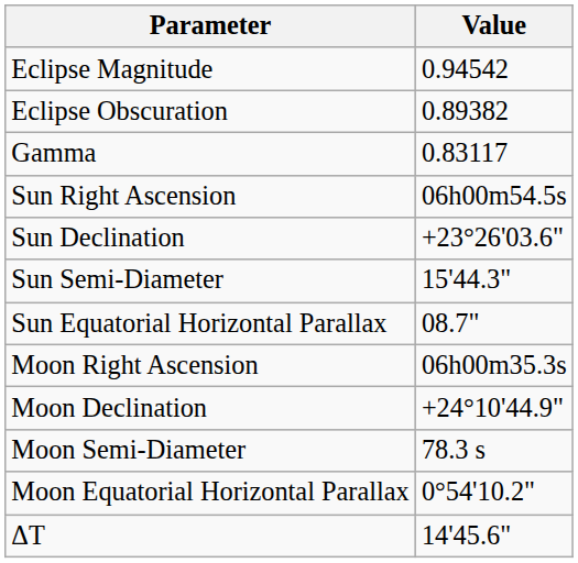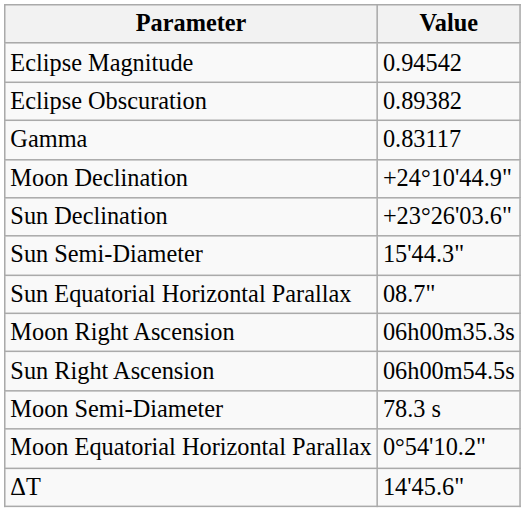rows swapped: Sun Right Ascension <-> Moon Declination
